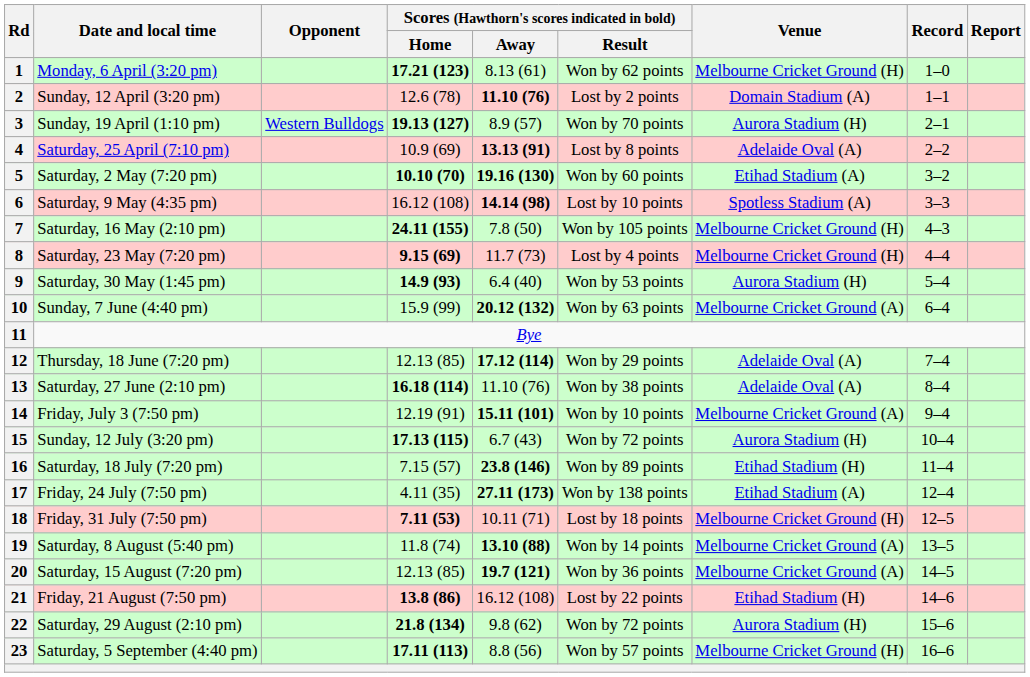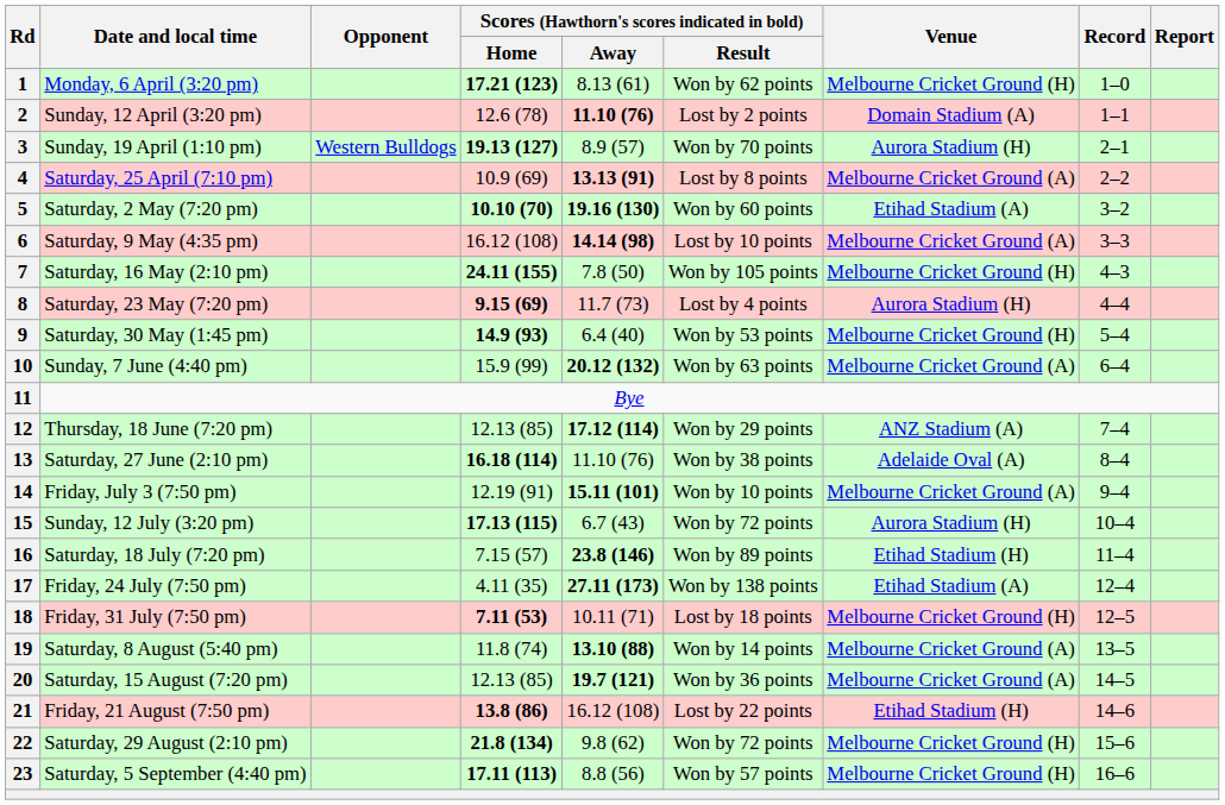4 | Venue: Adelaide Oval (A) -> Melbourne Cricket Ground (A)
6 | Venue: Spotless Stadium (A) -> Melbourne Cricket Ground (A)
8 | Venue: Melbourne Cricket Ground (H) -> Aurora Stadium (H)
9 | Venue: Aurora Stadium (H) -> Melbourne Cricket Ground (H)
12 | Venue: Adelaide Oval (A) -> ANZ Stadium (A)
22 | Venue: Aurora Stadium (H) -> Melbourne Cricket Ground (H)
